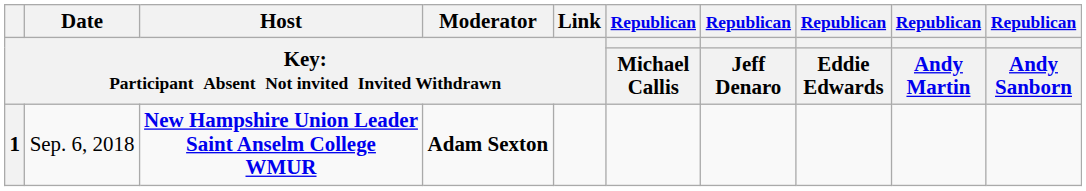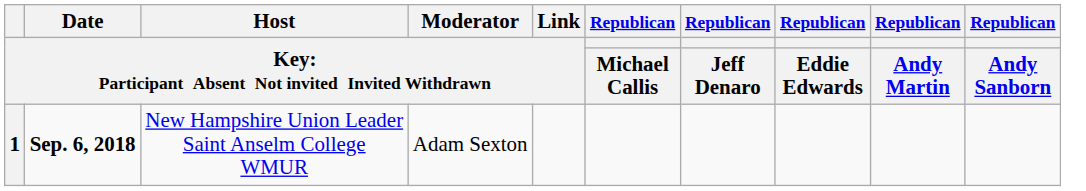1 | column 2: normal -> bold
1 | column 3: bold -> normal
1 | column 4: bold -> normal
